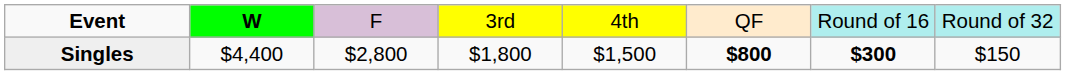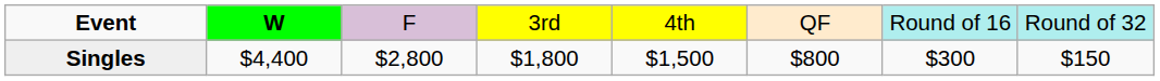Singles | column 6: bold -> normal
Singles | column 7: bold -> normal
